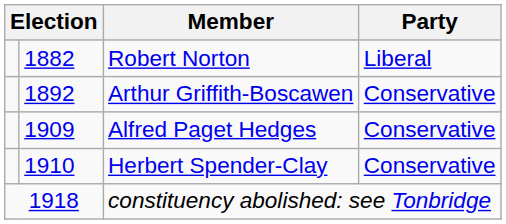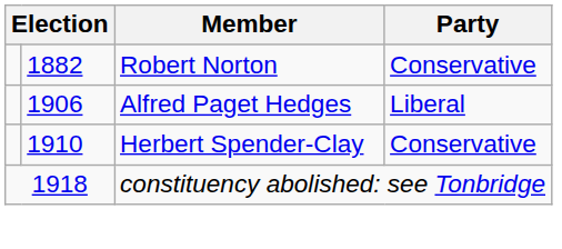Robert Norton | Party: Liberal -> Conservative
- row: 1892 | Arthur Griffith-Boscawen | Conservative
Alfred Paget Hedges | column 2: 1909 -> 1906
Alfred Paget Hedges | Party: Conservative -> Liberal
